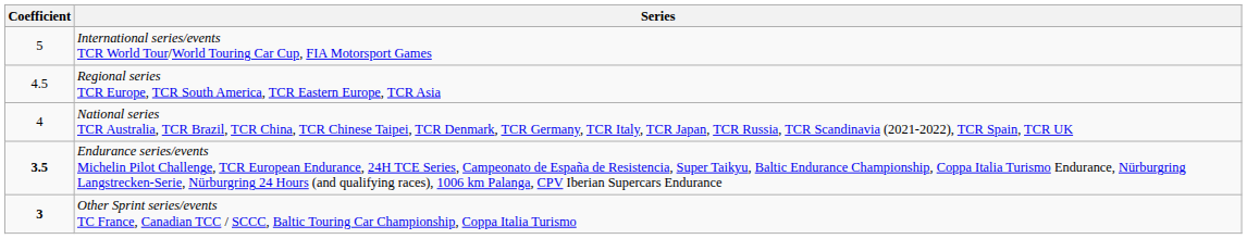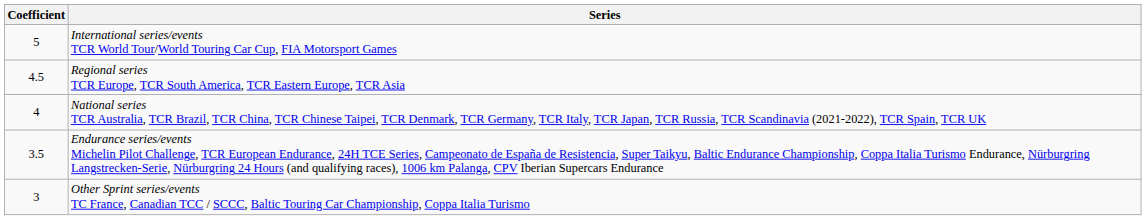row 5 | Coefficient: bold -> normal
row 6 | Coefficient: bold -> normal
